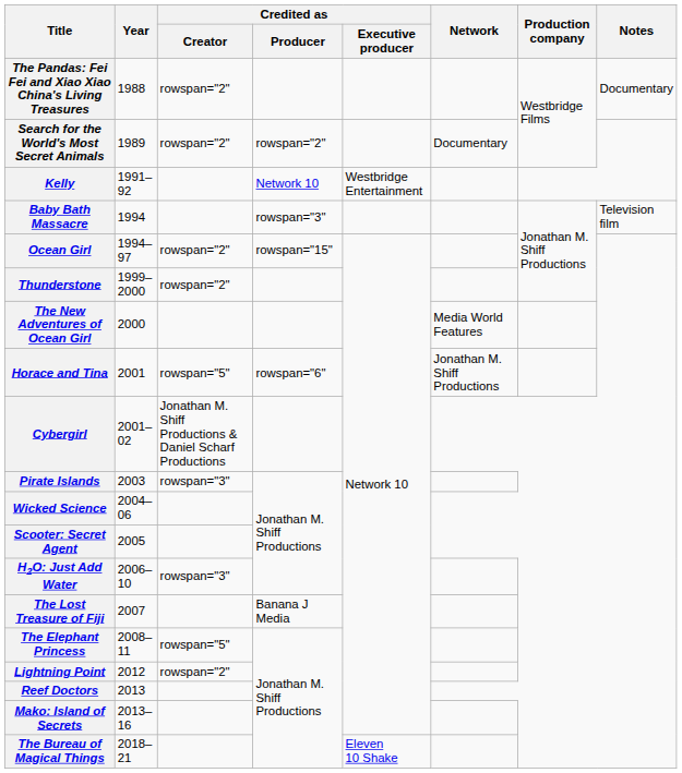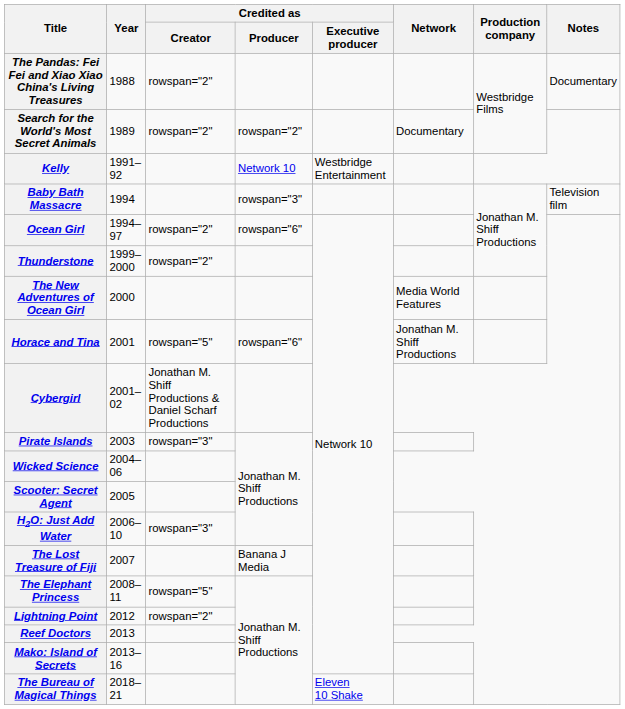Ocean Girl | Credited as / Producer: rowspan="15" -> rowspan="6"
